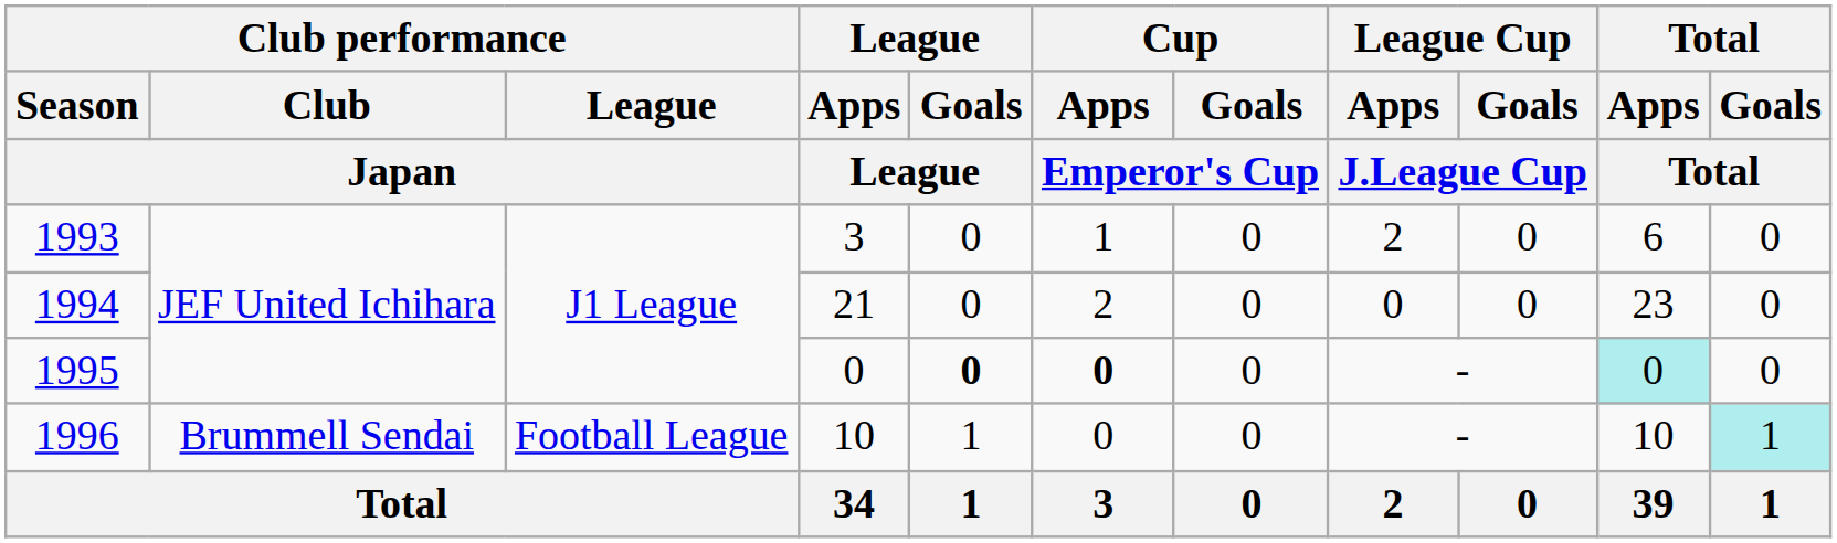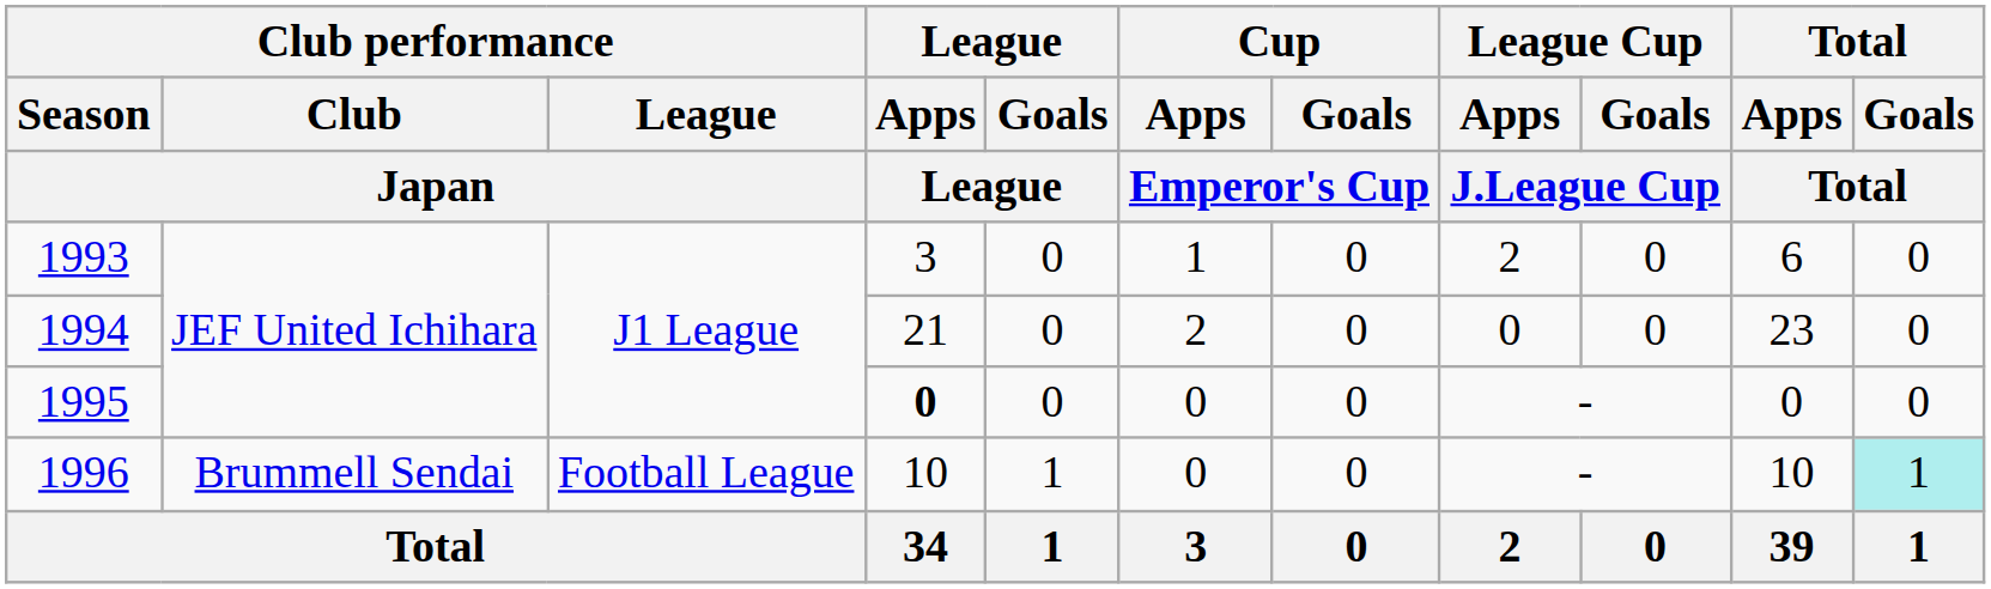1995 | League / Apps / League: normal -> bold
1995 | League / Goals / League: bold -> normal
1995 | Cup / Apps / Emperor's Cup: bold -> normal
1995 | Total / Apps / Total: paleturquoise background -> no background
